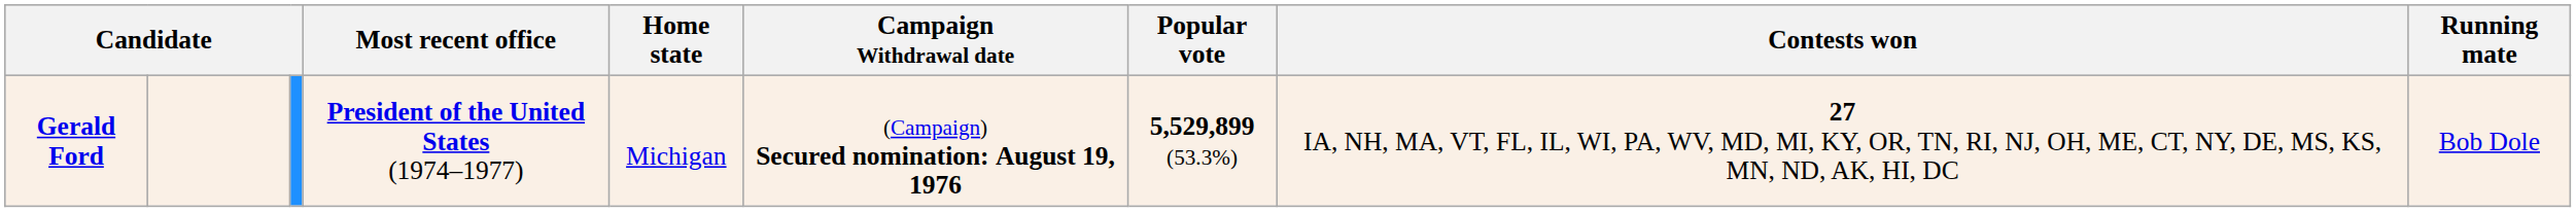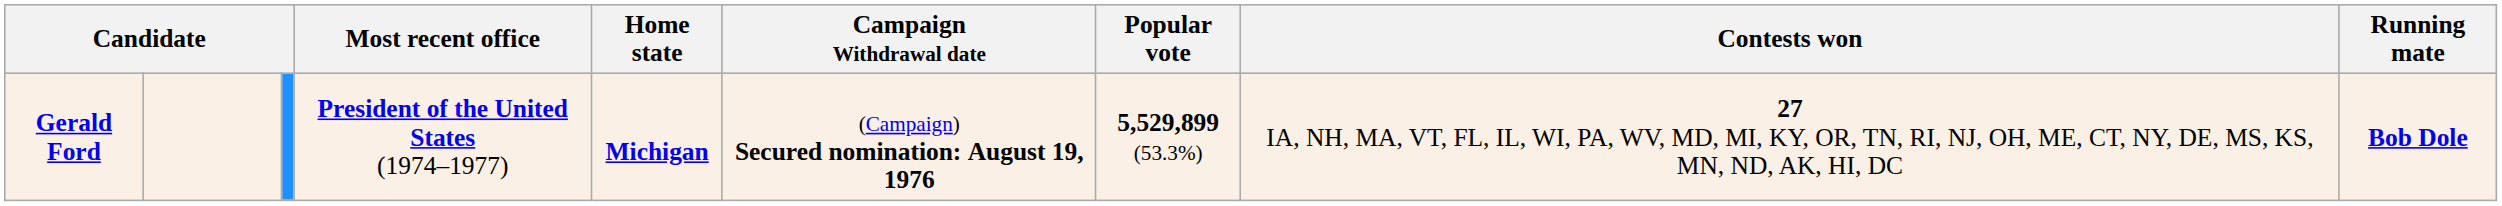Gerald Ford | Home state: normal -> bold
Gerald Ford | Running mate: normal -> bold
